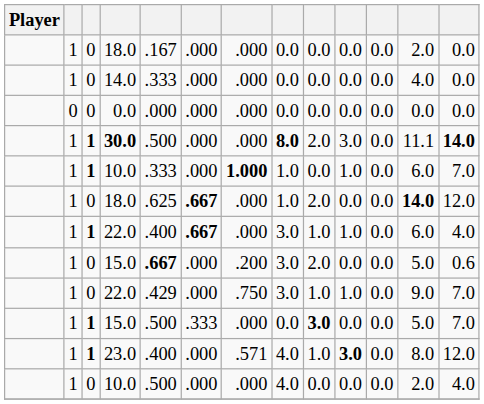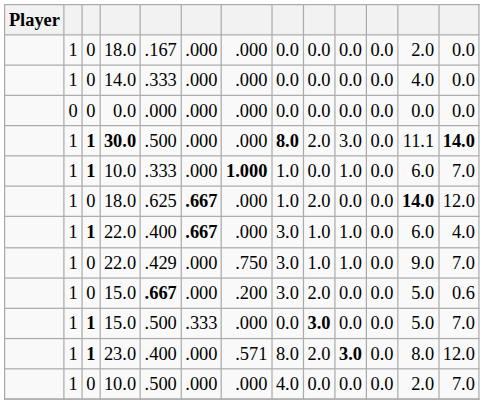rows swapped: 0 / 22.0 <-> 0 / 15.0
23.0 | column 8: 4.0 -> 8.0
23.0 | column 9: 1.0 -> 2.0
0 / 10.0 | column 13: 4.0 -> 7.0
